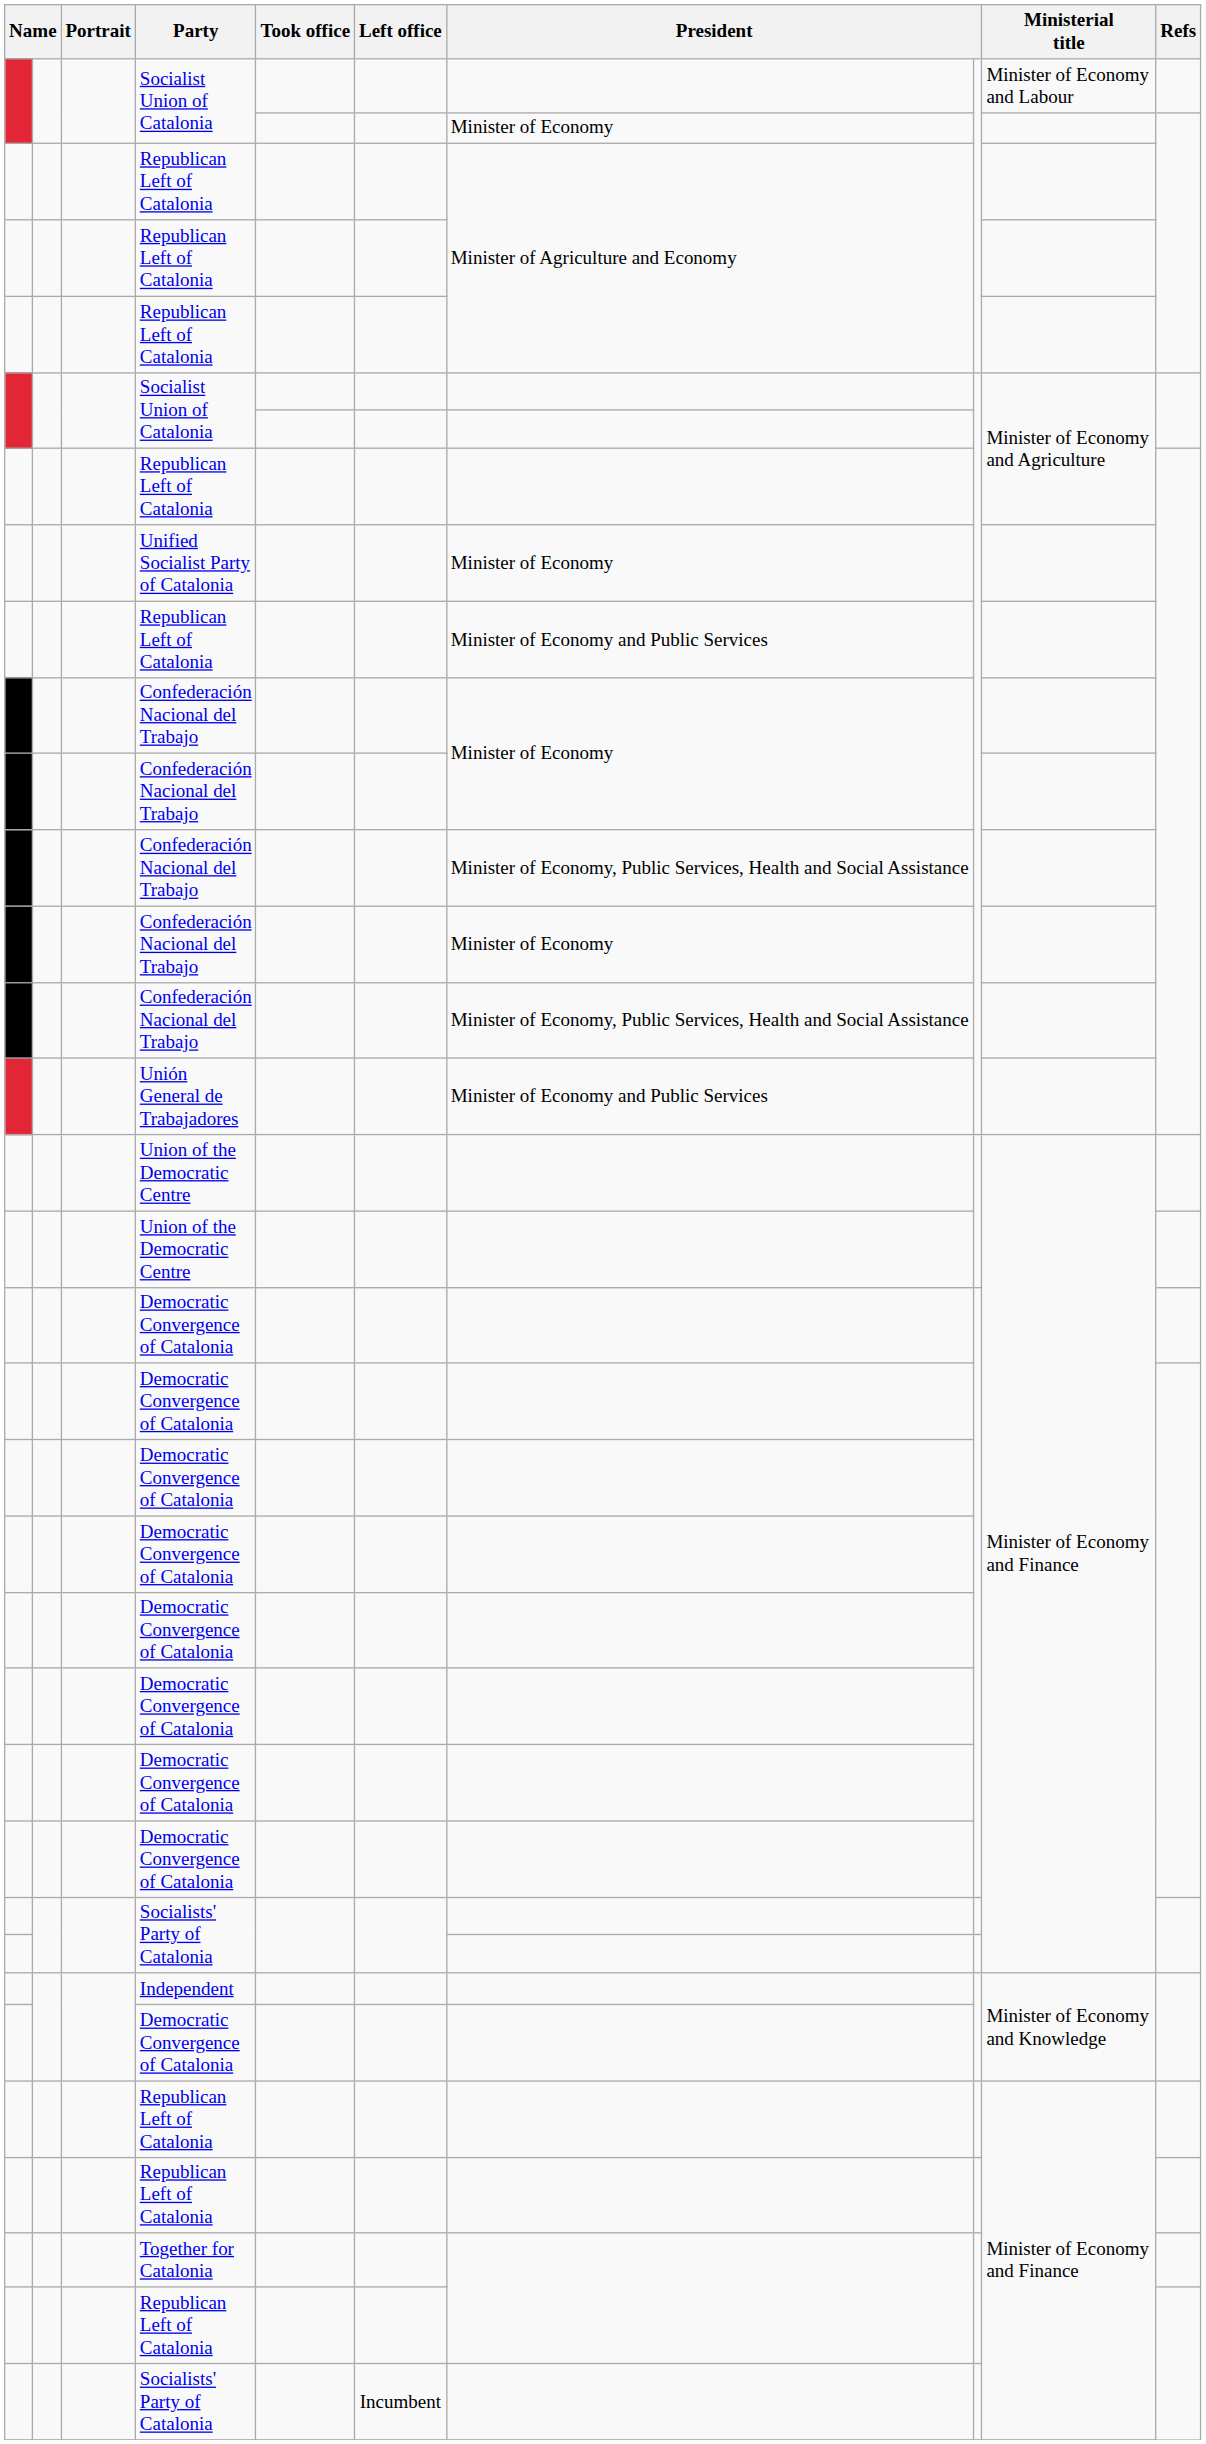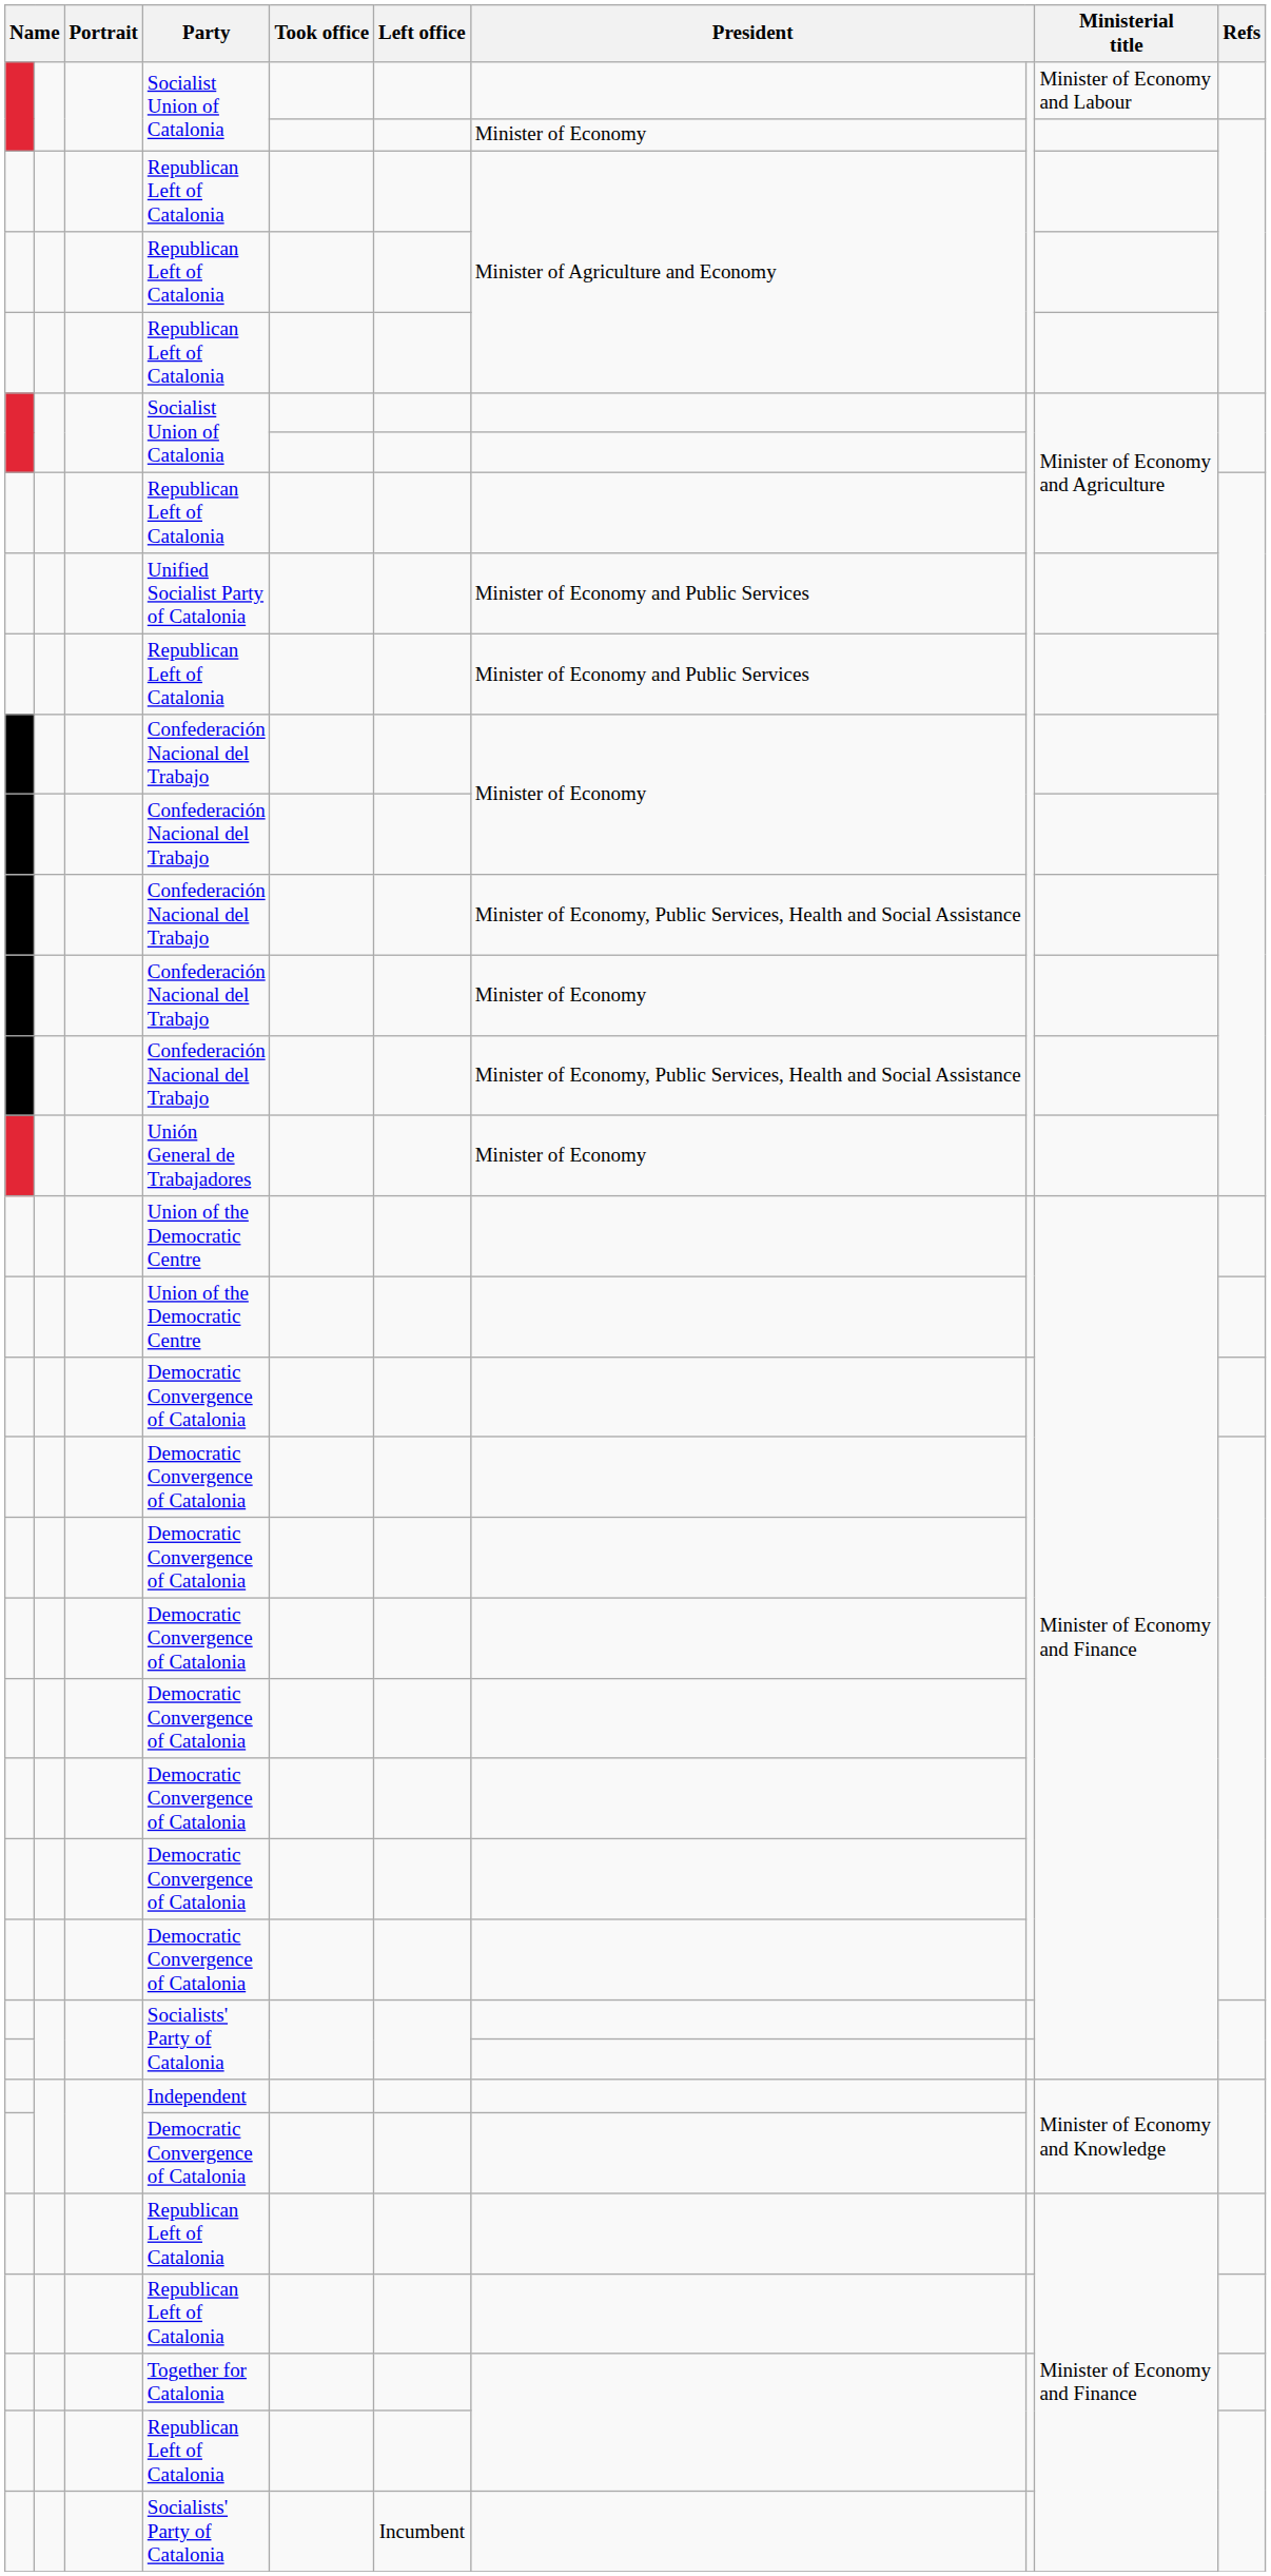Unified Socialist Party of Catalonia | column 7: Minister of Economy -> Minister of Economy and Public Services
Unión General de Trabajadores | column 7: Minister of Economy and Public Services -> Minister of Economy
